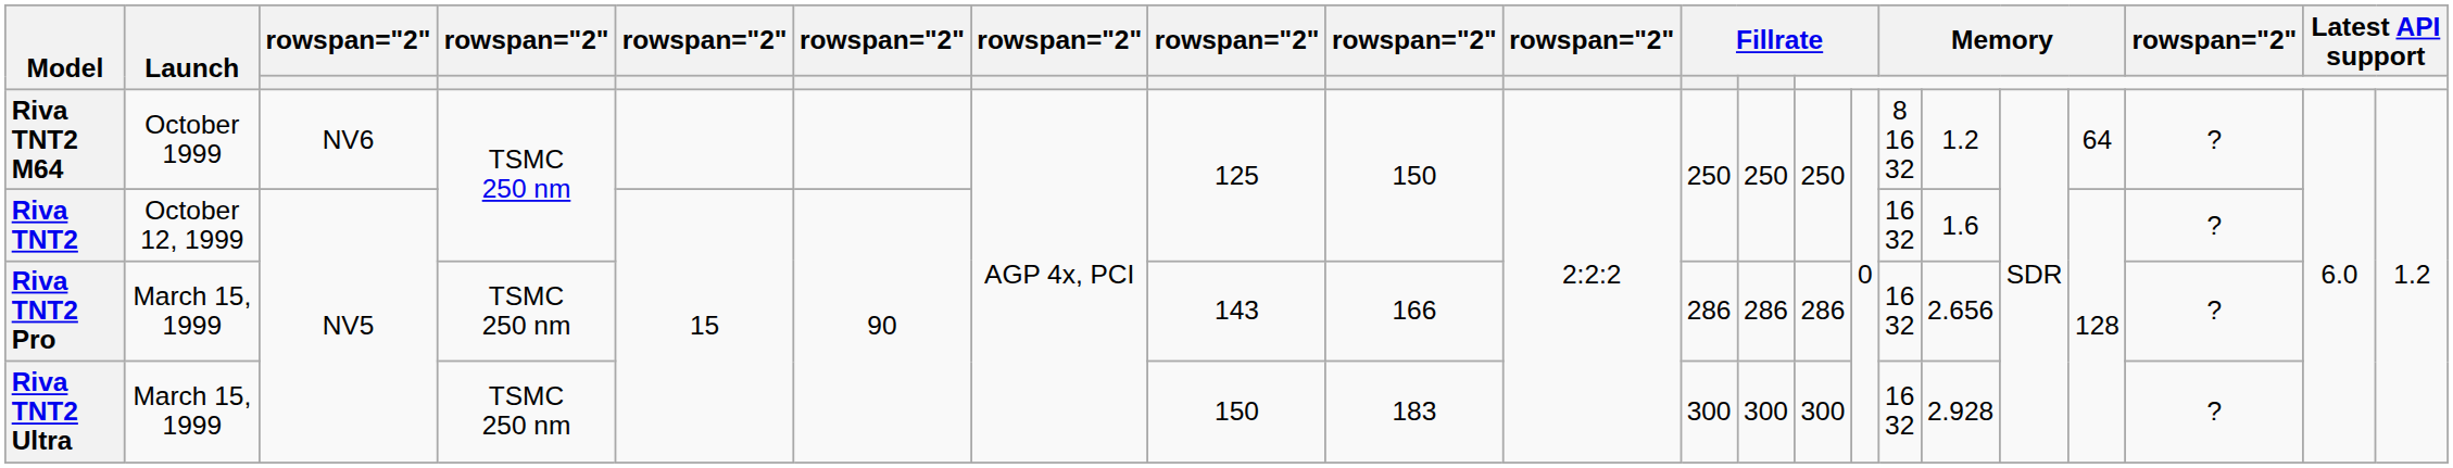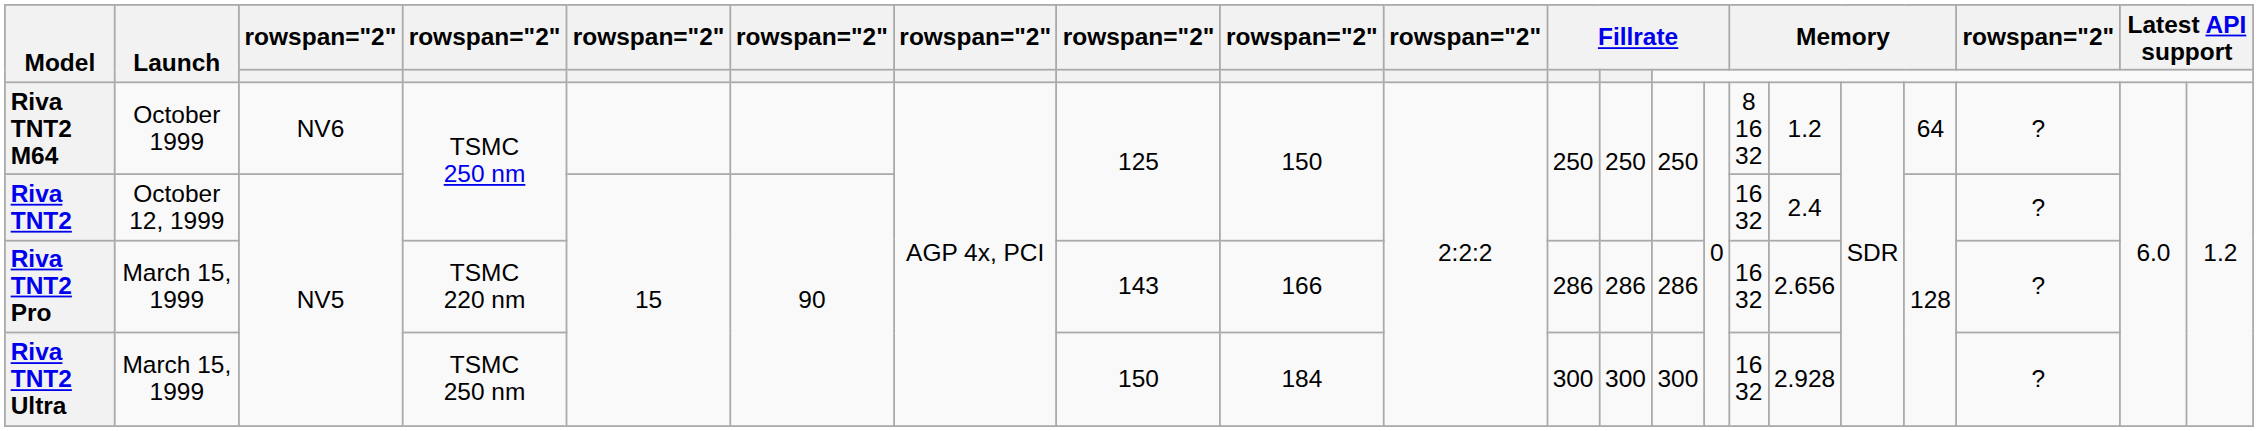Riva TNT2 | column 16: 1.6 -> 2.4
Riva TNT2 Pro | column 4: TSMC 250 nm -> TSMC 220 nm
Riva TNT2 Ultra | column 9: 183 -> 184
